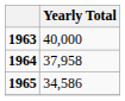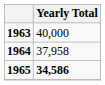1965 | Yearly Total: normal -> bold
